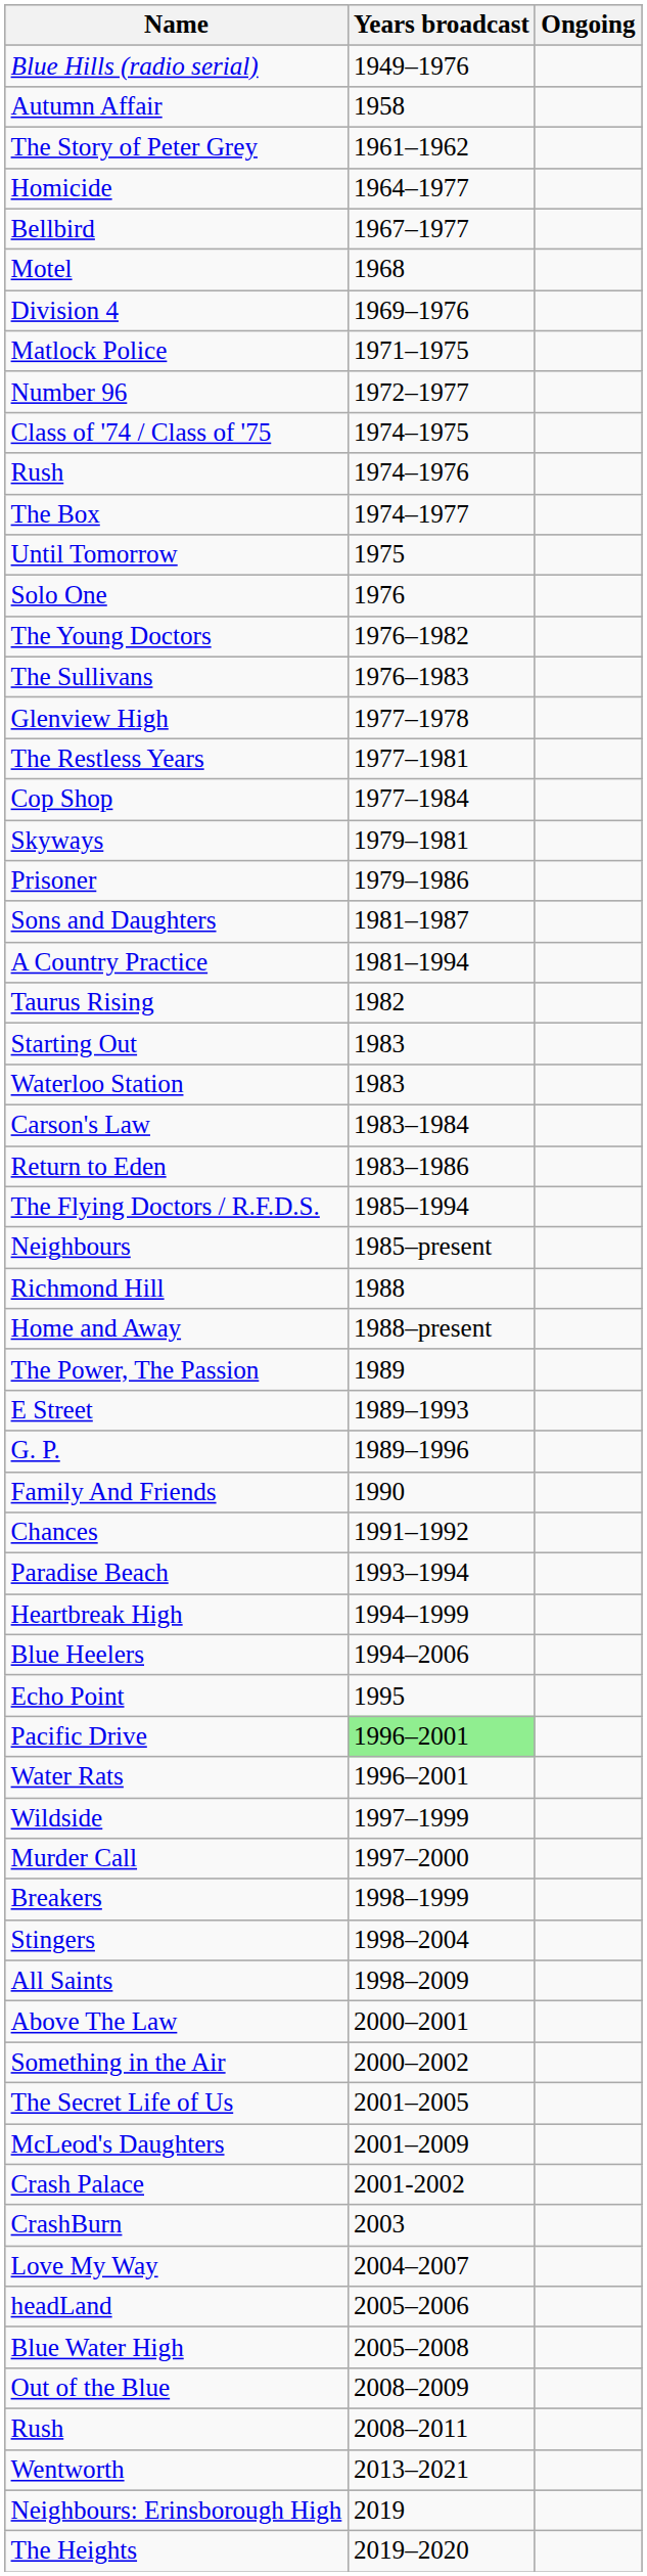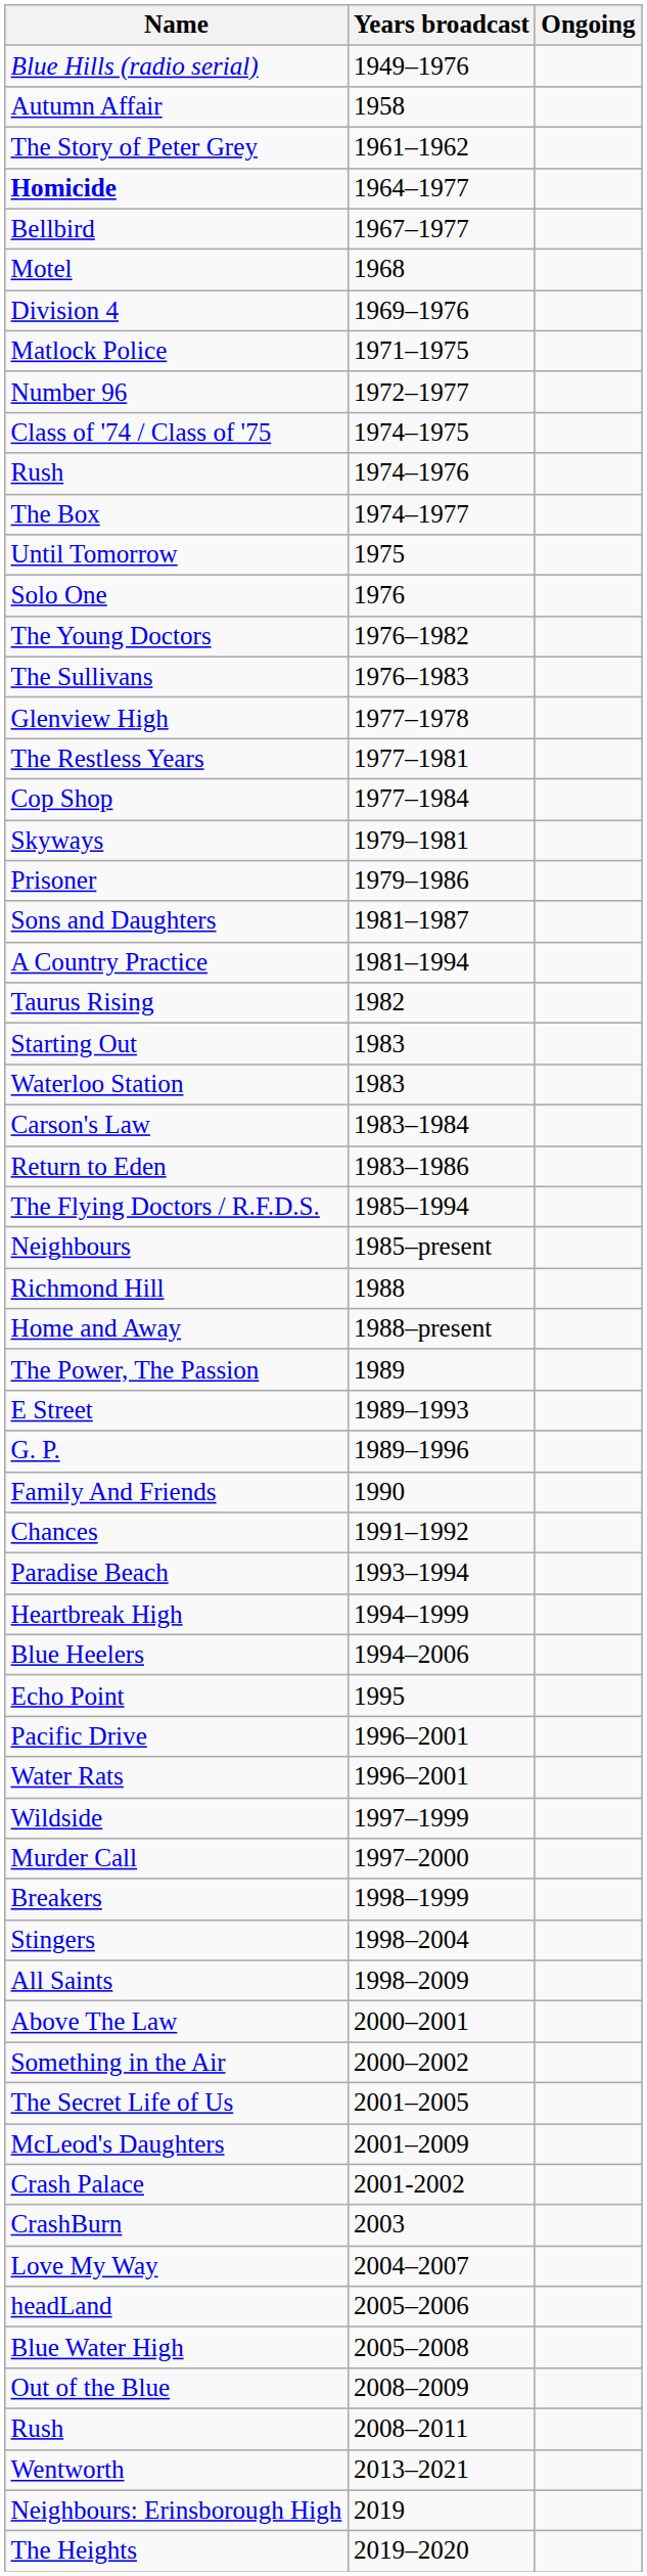Homicide | Name: normal -> bold
Pacific Drive | Years broadcast: lightgreen background -> no background
